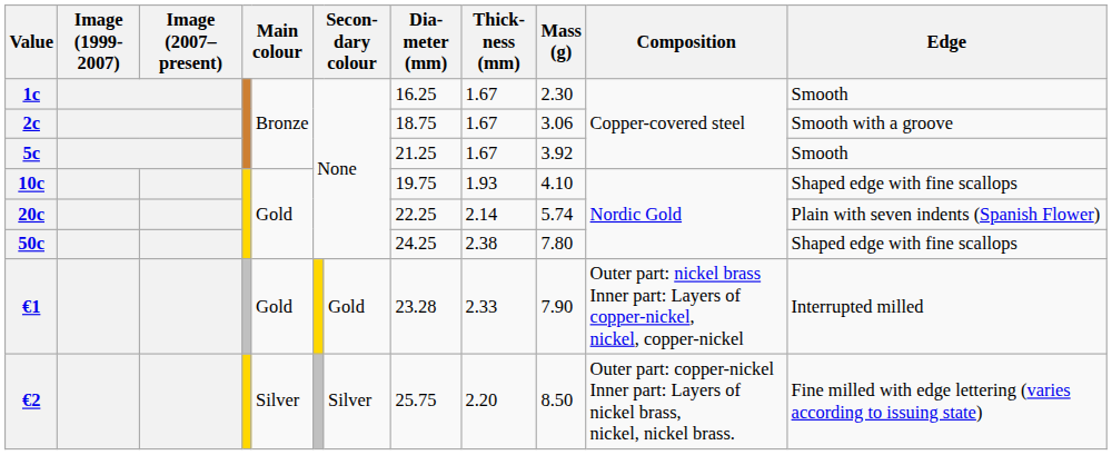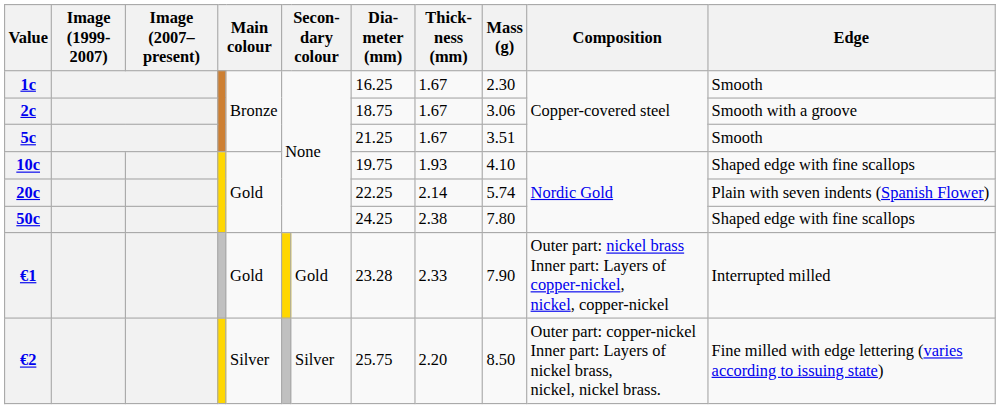5c | Mass (g): 3.92 -> 3.51
